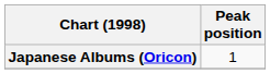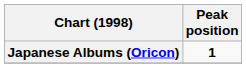Japanese Albums (Oricon) | Peak position: normal -> bold
